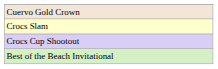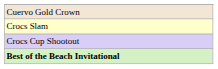row 4 | column 1: normal -> bold
